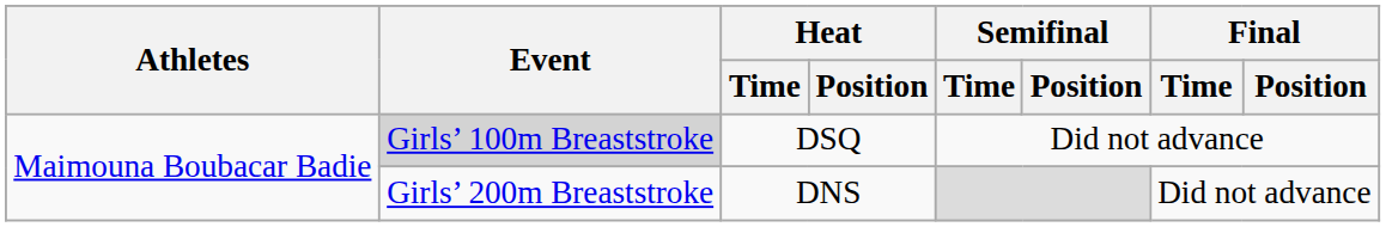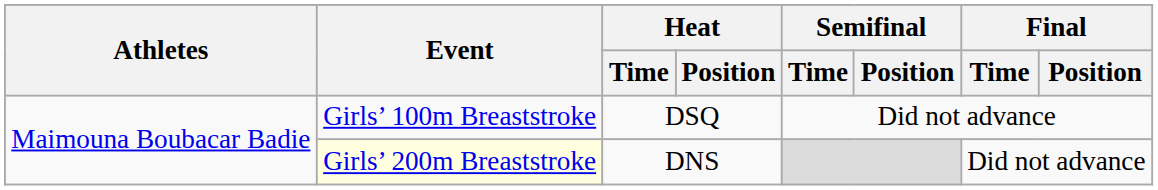Girls’ 100m Breaststroke | Event: lightgrey background -> no background
Girls’ 200m Breaststroke | Event: no background -> lightyellow background
